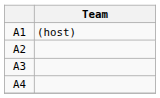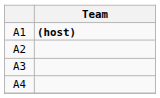A1 | Team: normal -> bold
